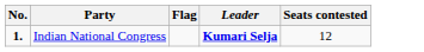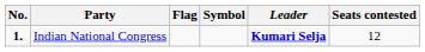+ column: Symbol
